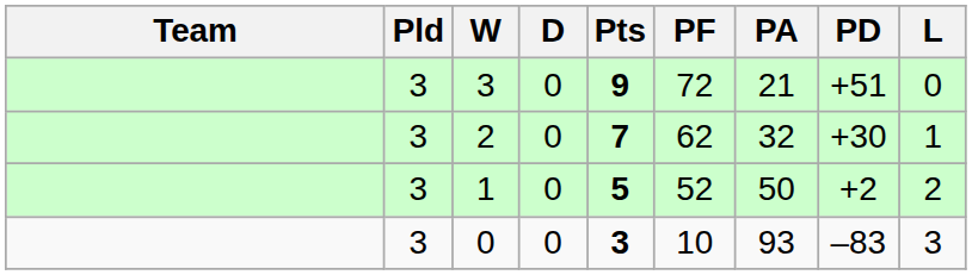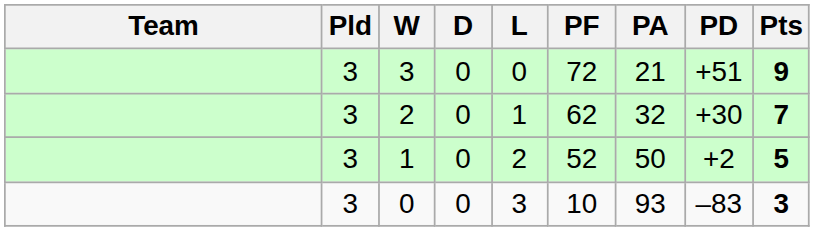columns swapped: L <-> Pts
